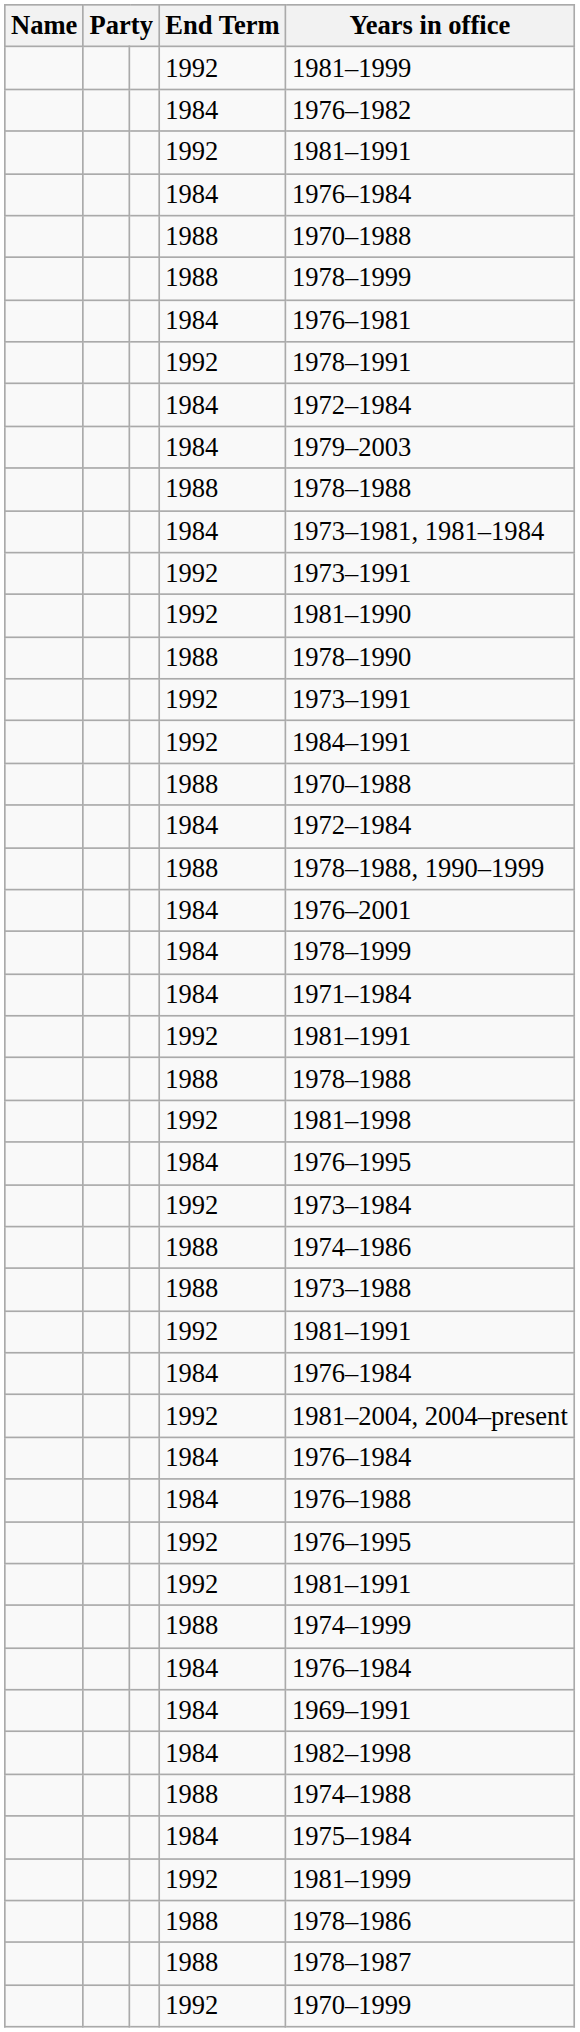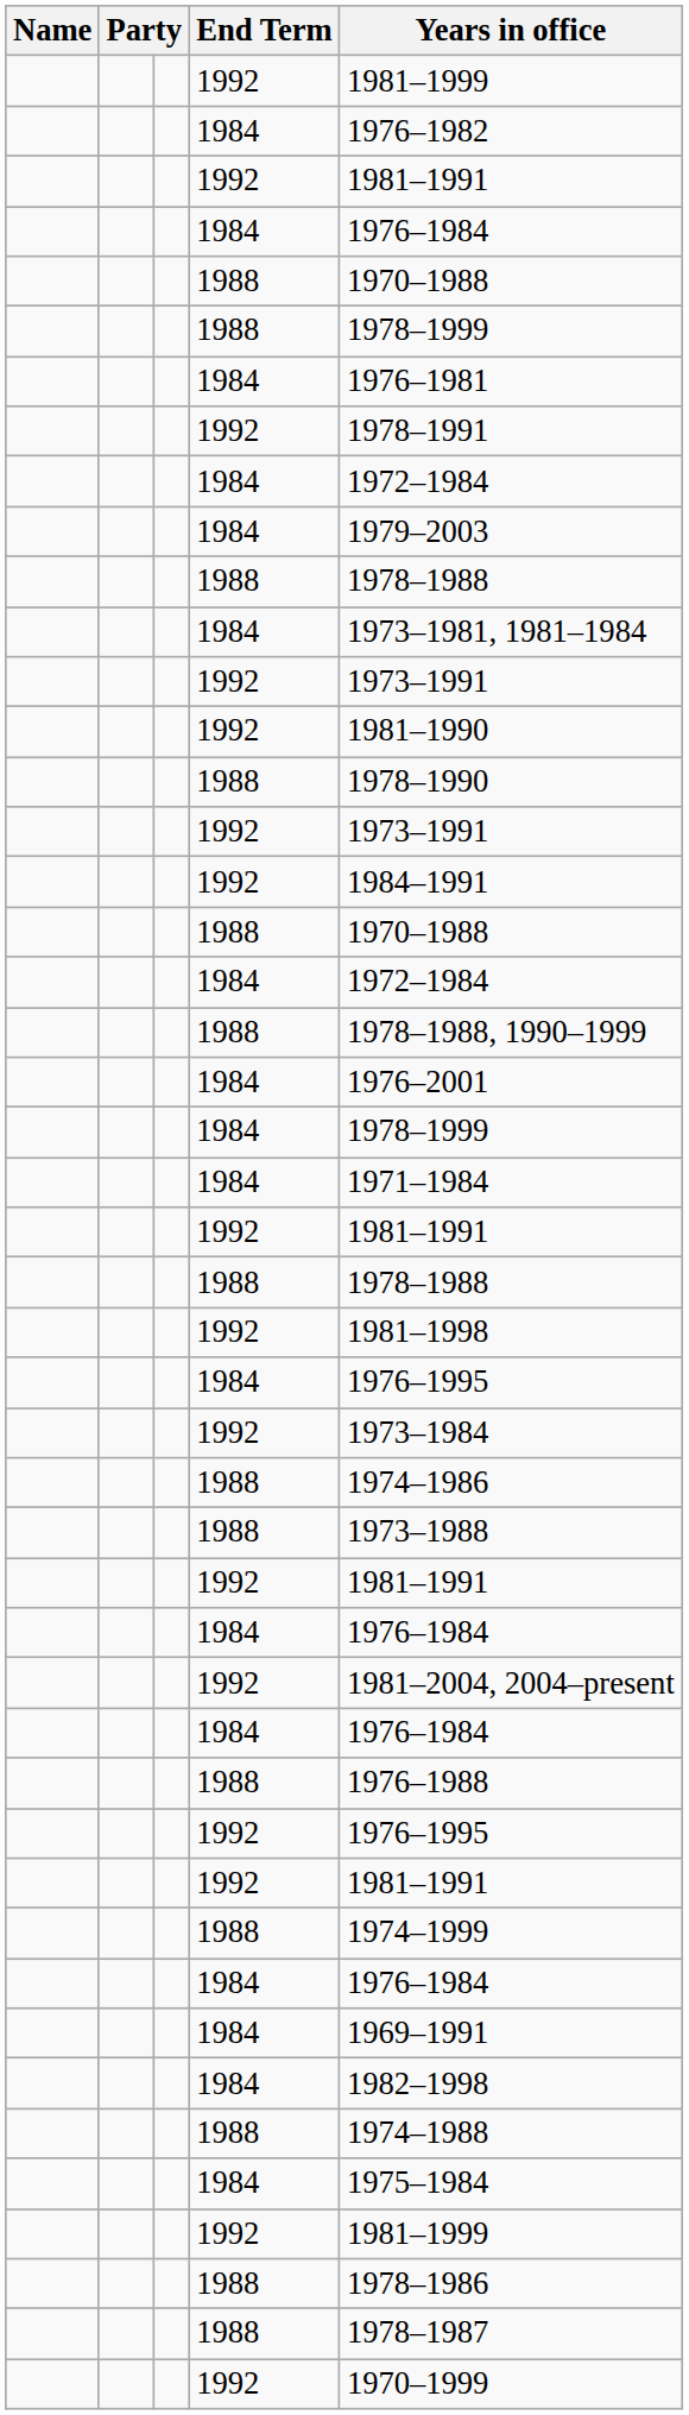row 36 | End Term: 1984 -> 1988
